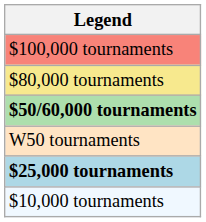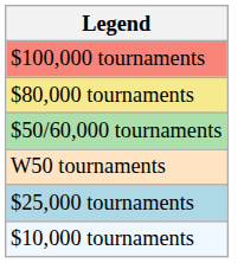row 4 | column 1: bold -> normal
row 6 | column 1: bold -> normal
